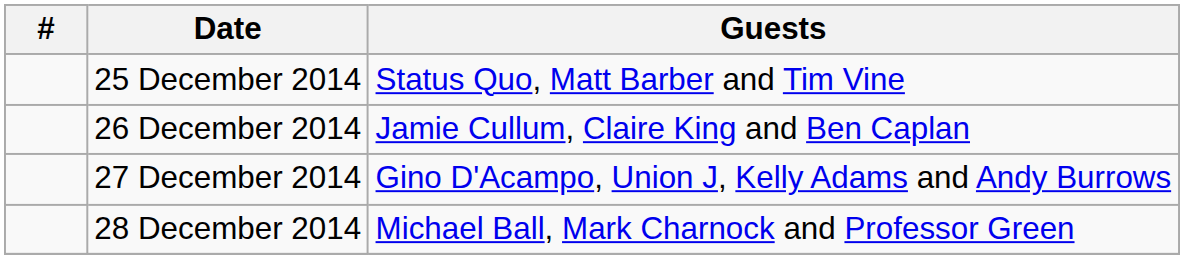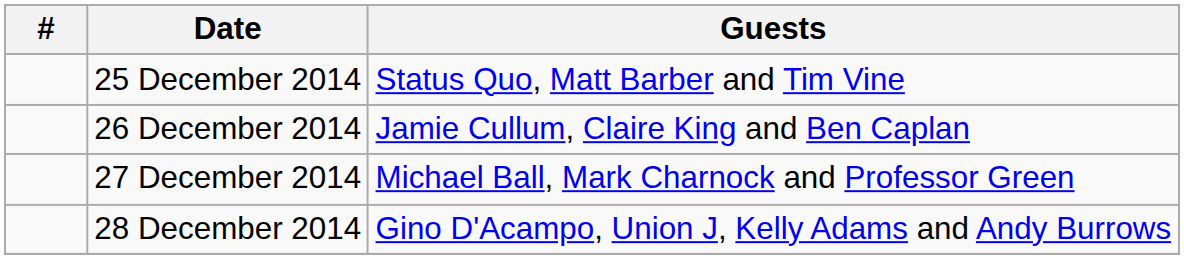27 December 2014 | Guests: Gino D'Acampo, Union J, Kelly Adams and Andy Burrows -> Michael Ball, Mark Charnock and Professor Green
28 December 2014 | Guests: Michael Ball, Mark Charnock and Professor Green -> Gino D'Acampo, Union J, Kelly Adams and Andy Burrows
